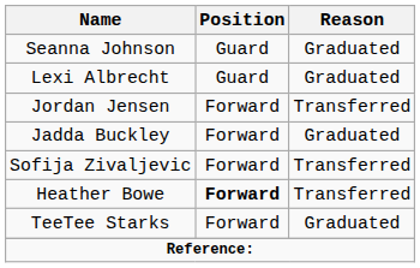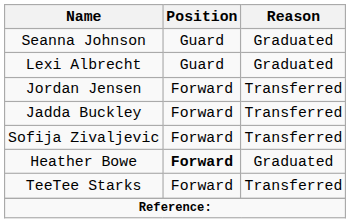Jadda Buckley | Reason: Graduated -> Transferred
Heather Bowe | Reason: Transferred -> Graduated
TeeTee Starks | Reason: Graduated -> Transferred
